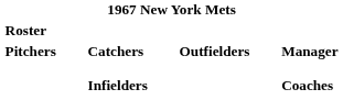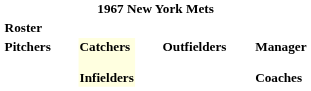Pitchers | column 2: no background -> lightyellow background
